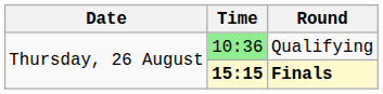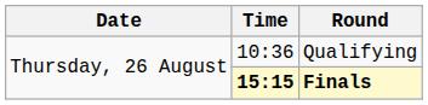Qualifying | Time: lightgreen background -> no background
